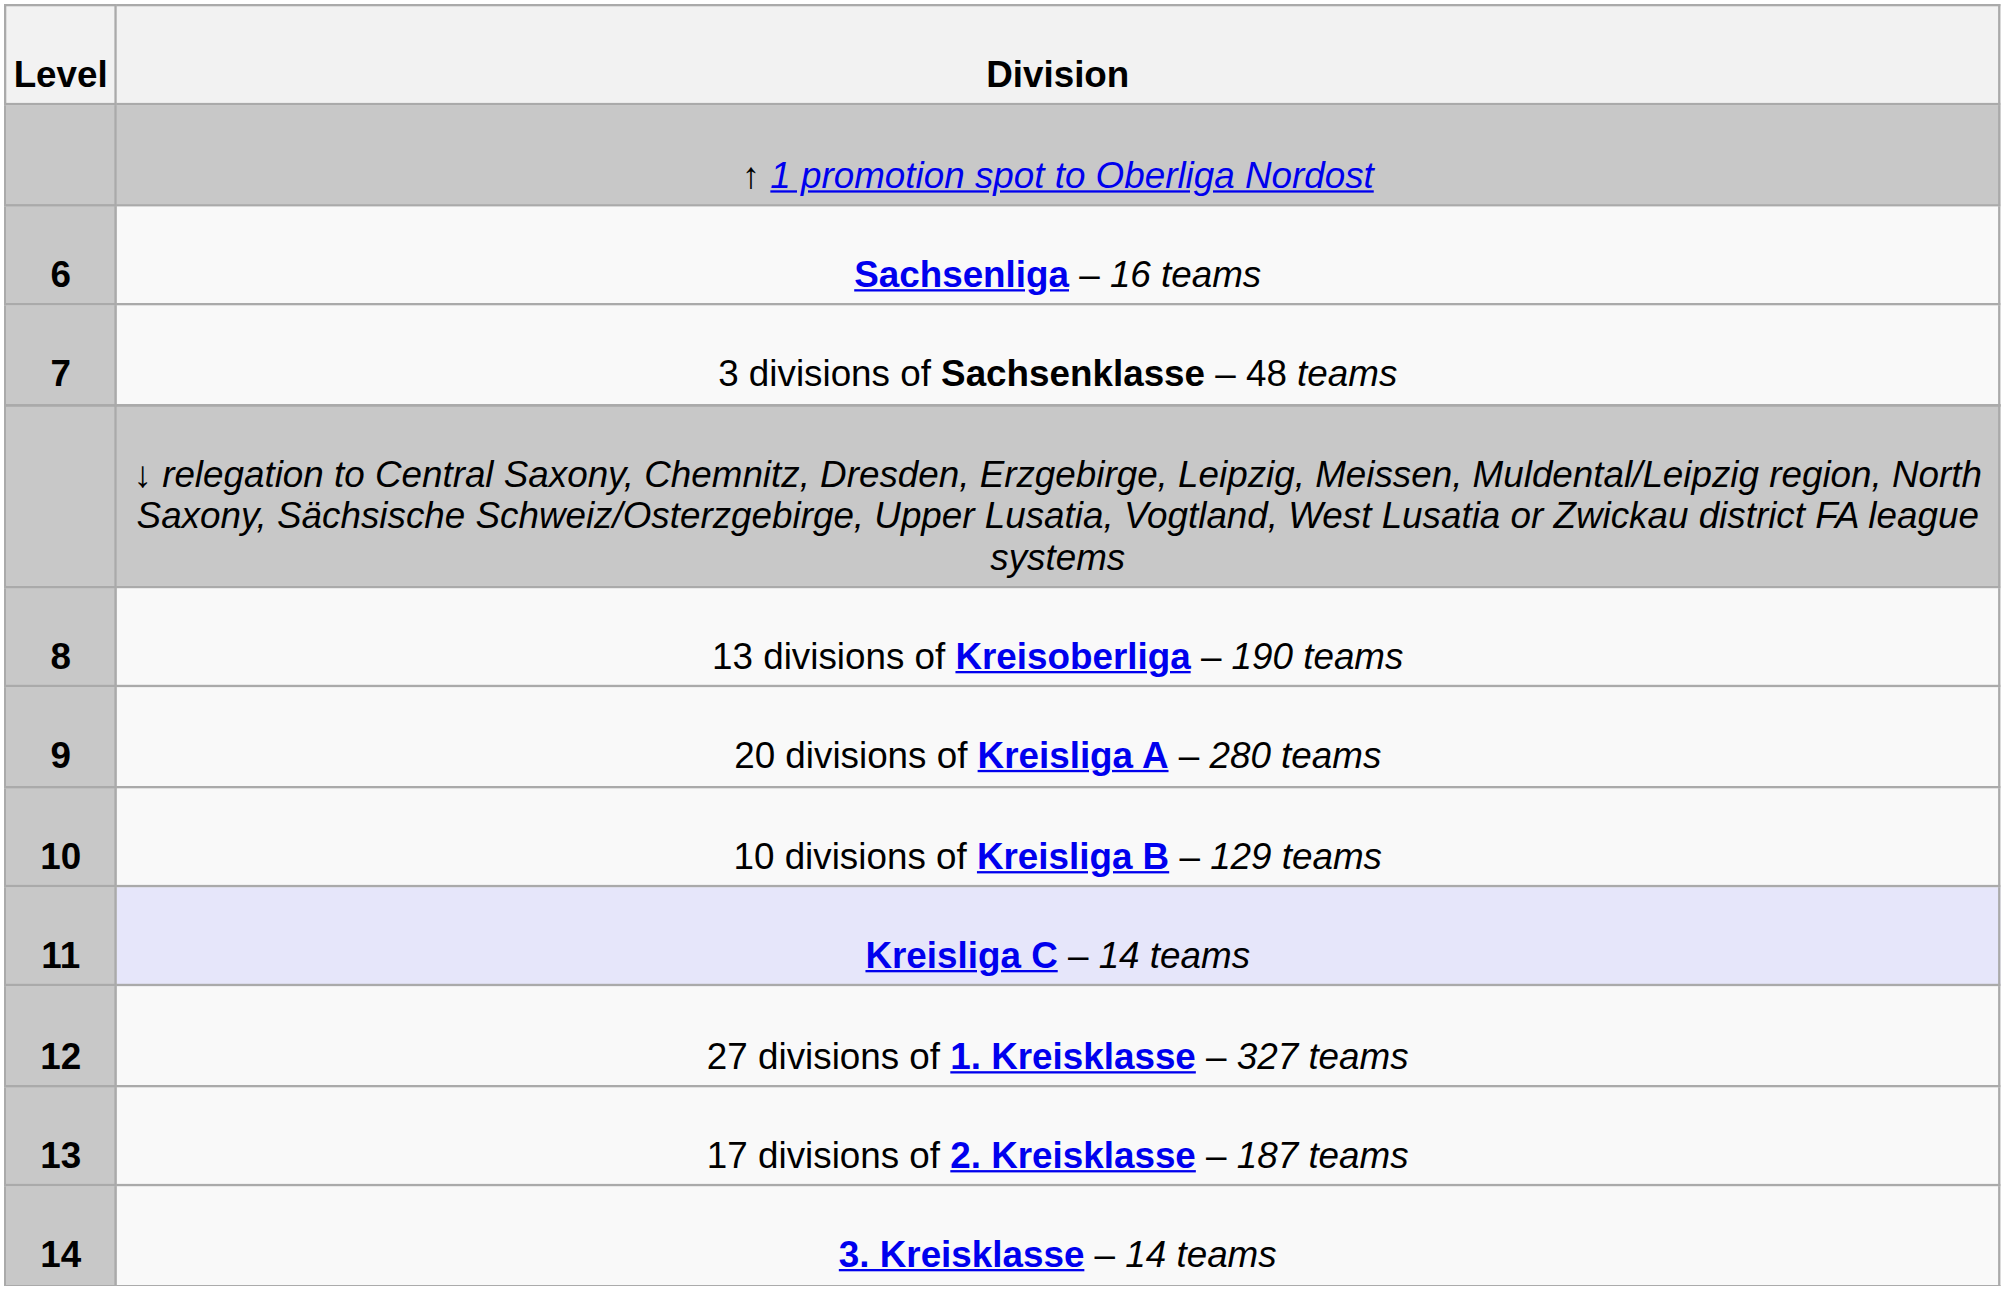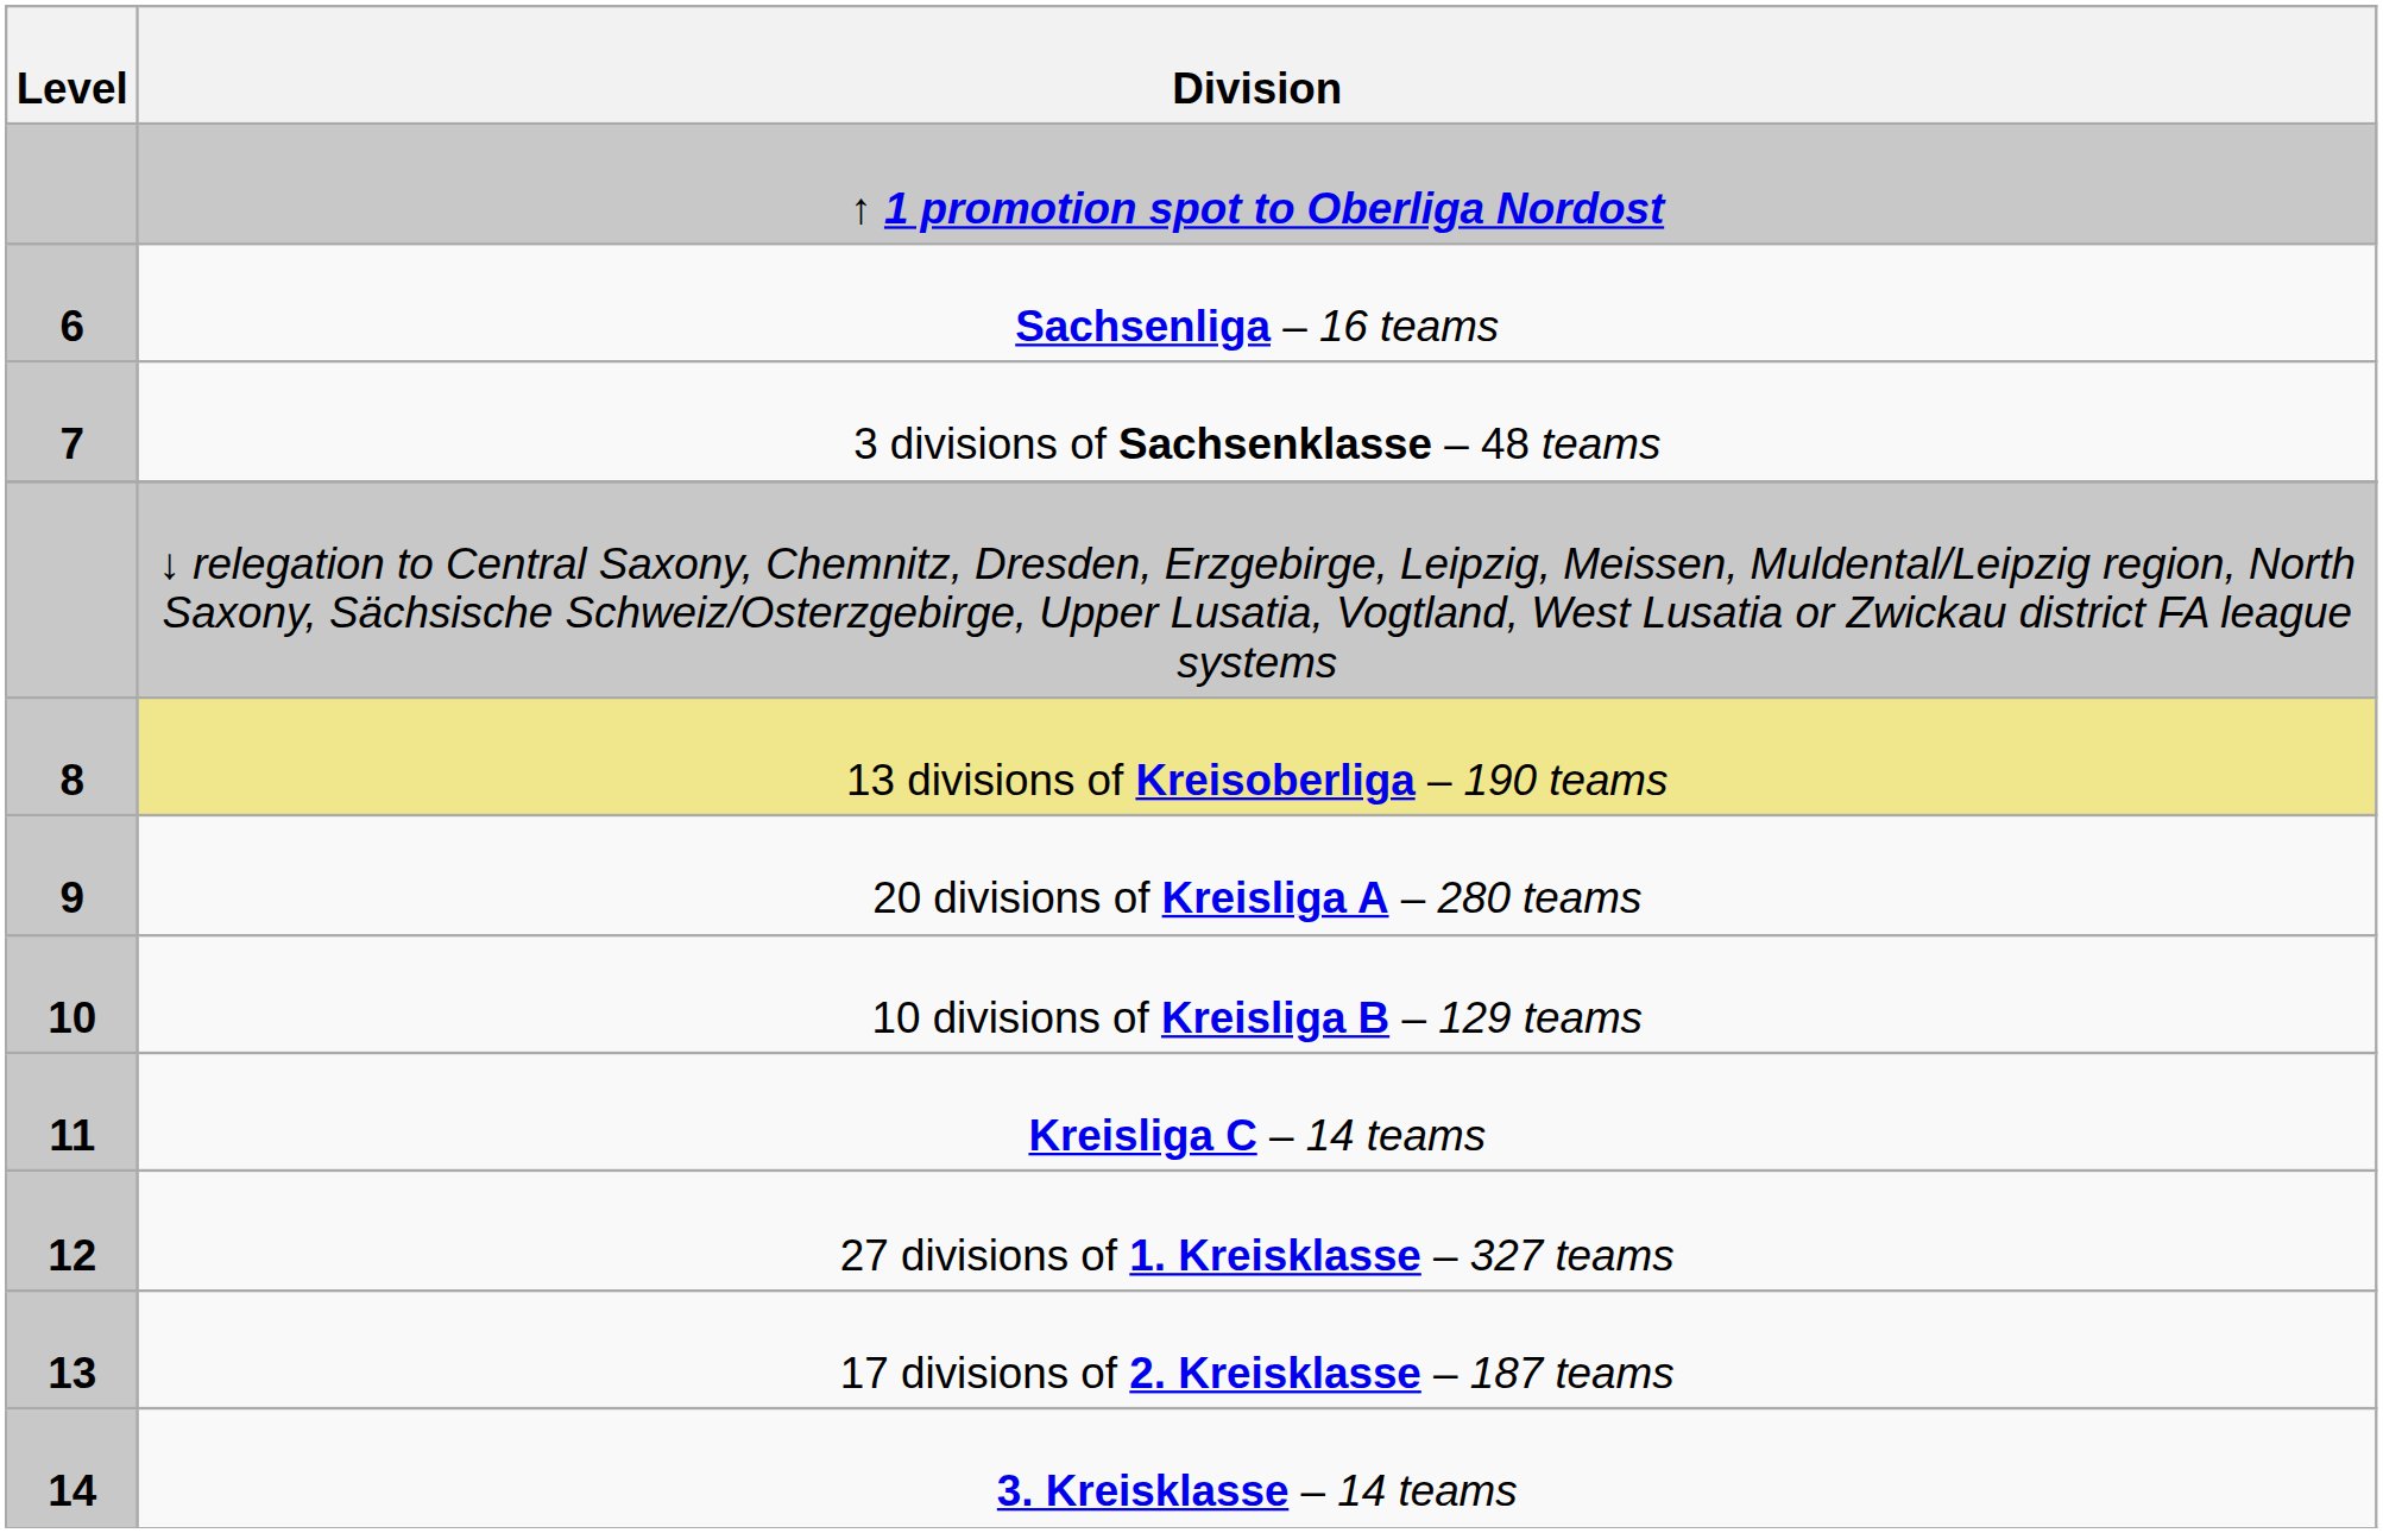↑ 1 promotion spot to Oberliga Nordost | Division: normal -> bold
13 divisions of Kreisoberliga – 190 teams | Division: no background -> khaki background
Kreisliga C – 14 teams | Division: lavender background -> no background
